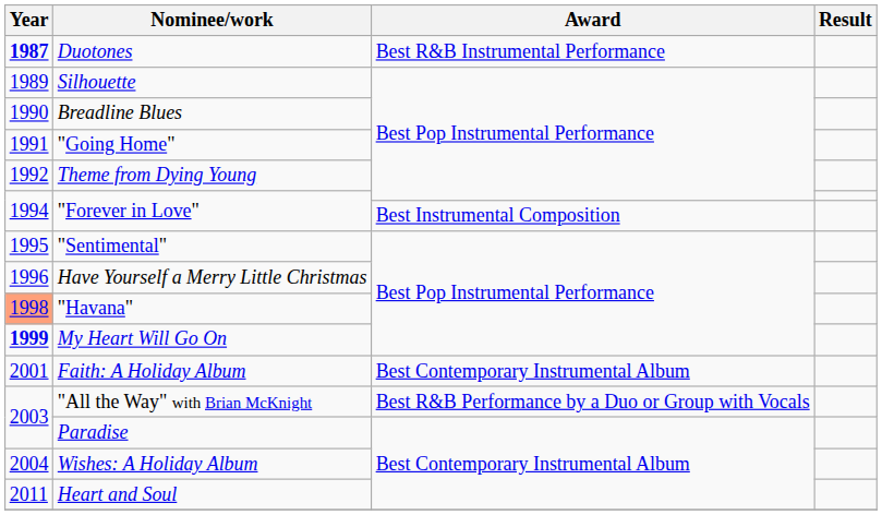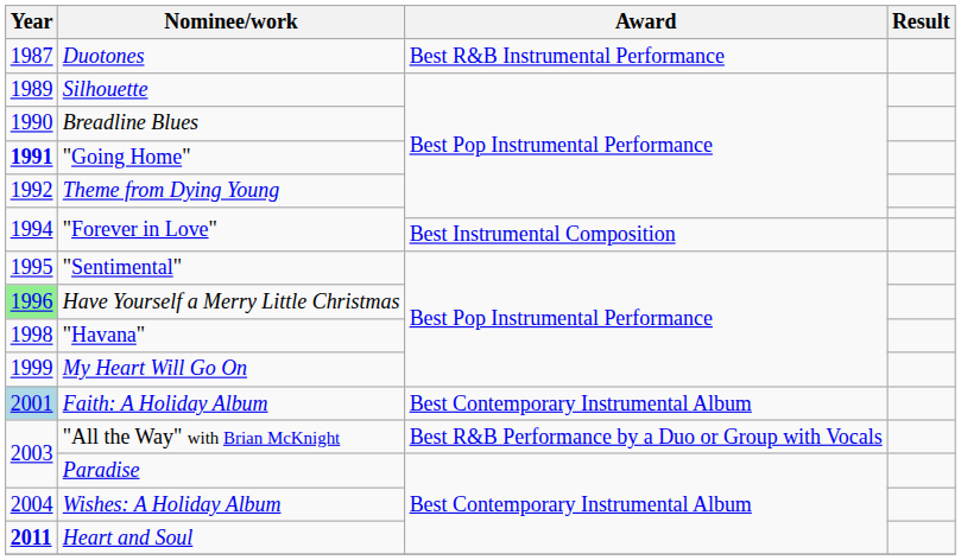Duotones | Year: bold -> normal
"Going Home" | Year: normal -> bold
Have Yourself a Merry Little Christmas | Year: no background -> lightgreen background
"Havana" | Year: lightsalmon background -> no background
My Heart Will Go On | Year: bold -> normal
Faith: A Holiday Album | Year: no background -> lightblue background
Heart and Soul | Year: normal -> bold
